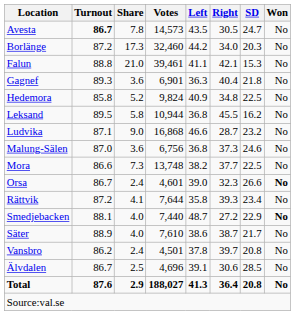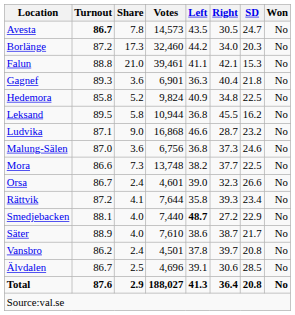Orsa | Won: bold -> normal
Smedjebacken | Left: normal -> bold
Smedjebacken | Won: bold -> normal
